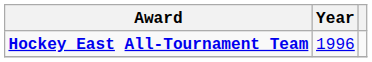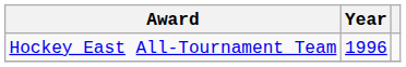row 2 | Award: bold -> normal
